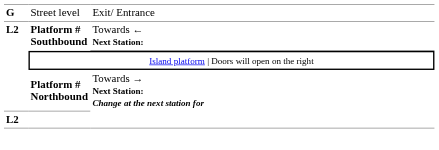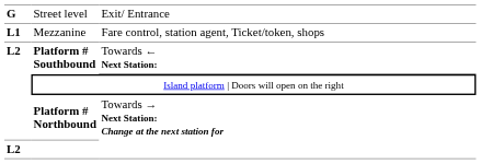+ row: L1 | Mezzanine | Fare control, station agent, Ticket/token, shops
